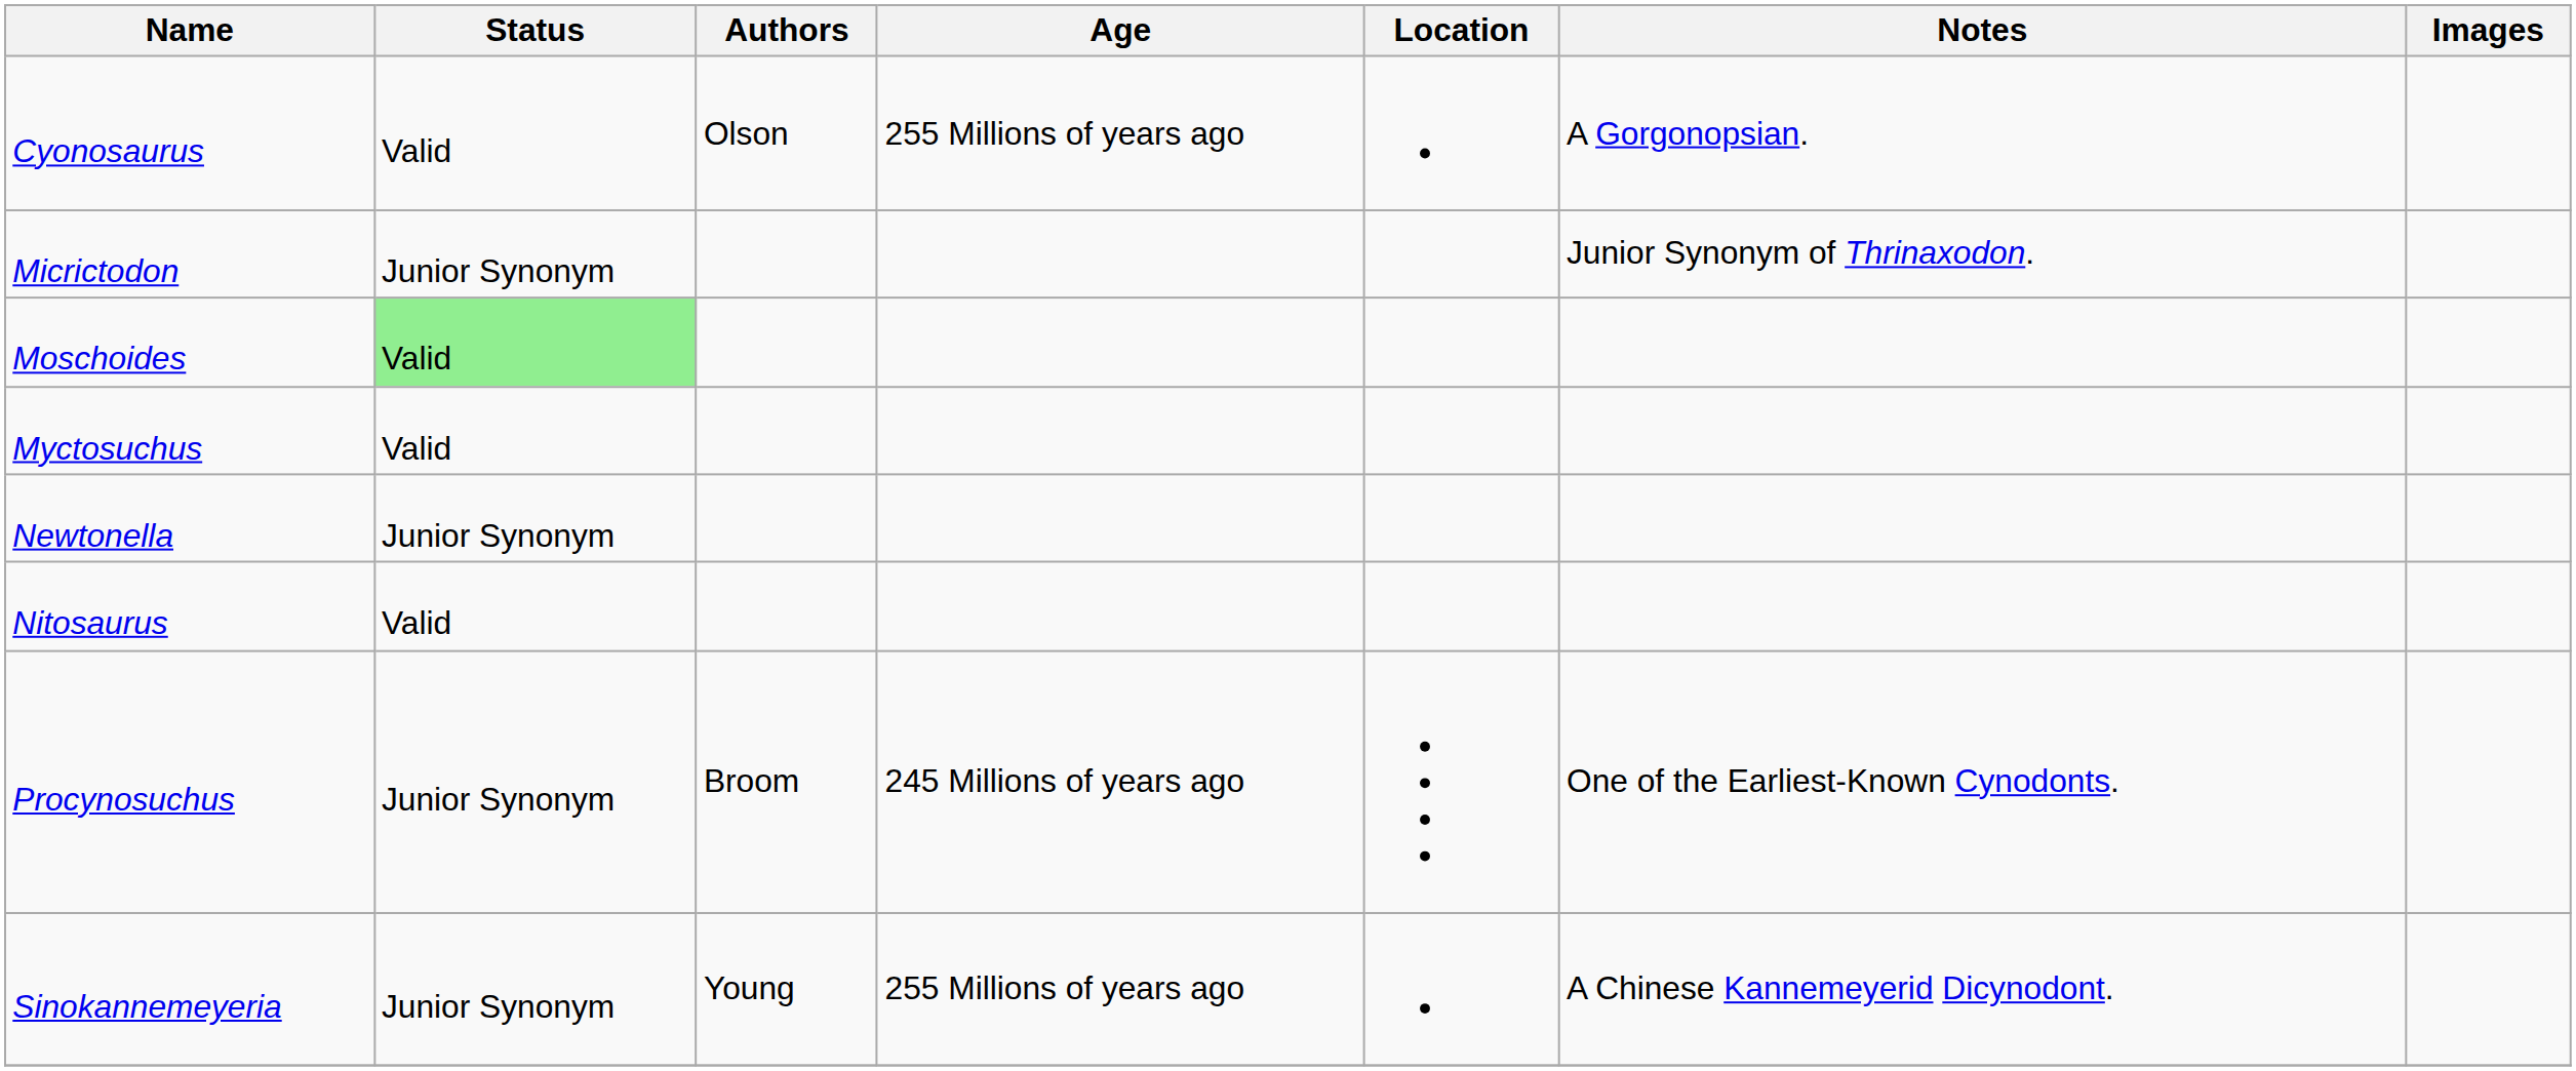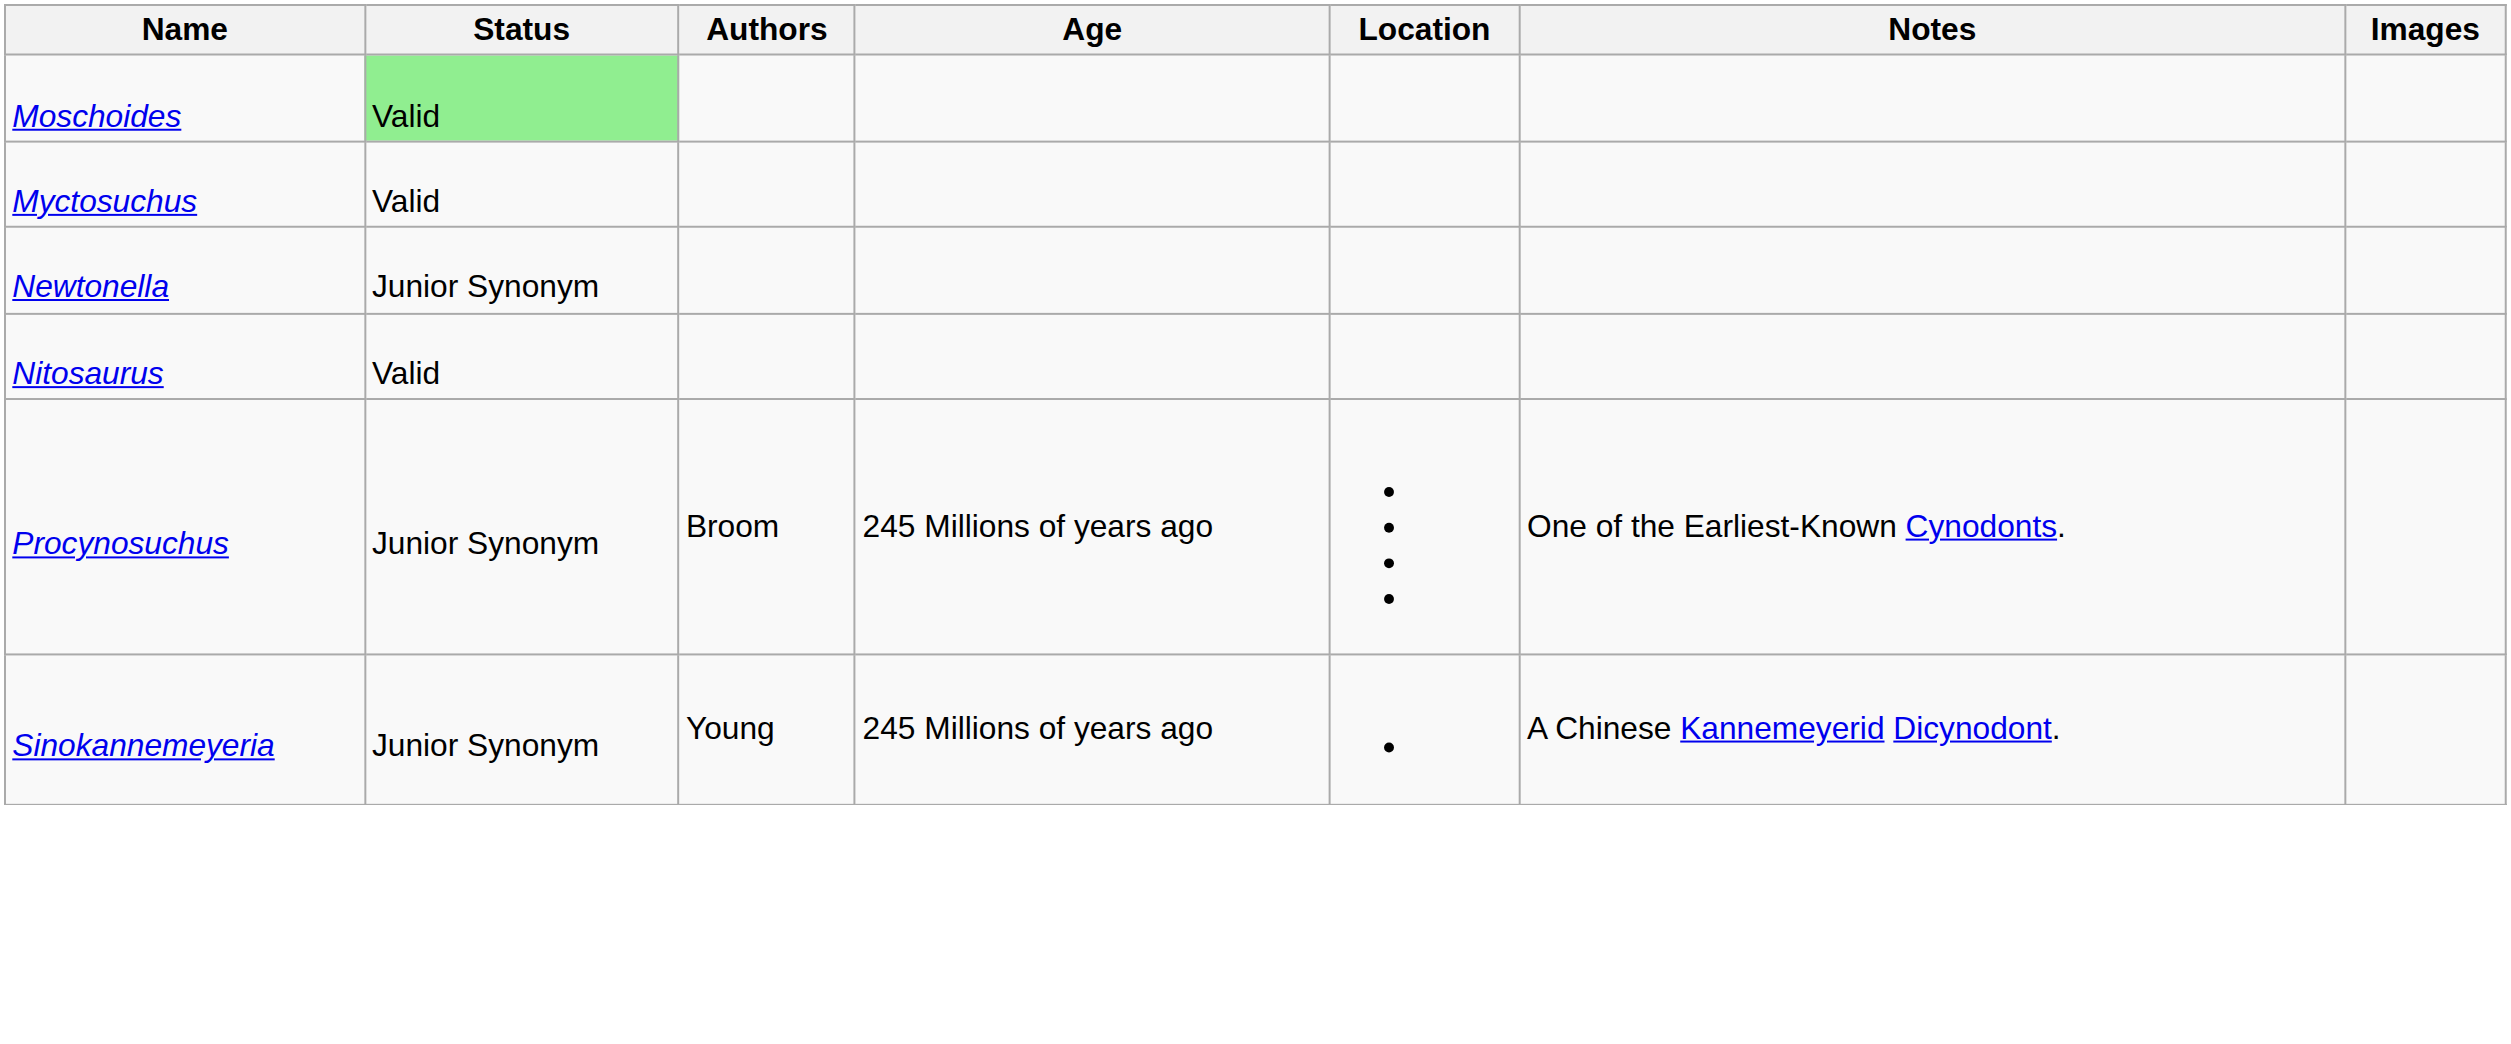- row: Cyonosaurus | Valid | Olson | 255 Millions of years ago | A Gorgonopsian.
- row: Micrictodon | Junior Synonym | Junior Synonym of Thrinaxodon.
Sinokannemeyeria | Age: 255 Millions of years ago -> 245 Millions of years ago
